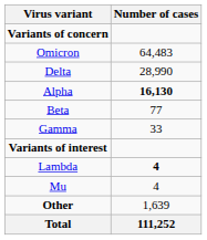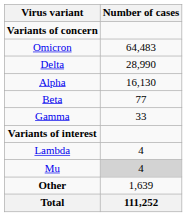Alpha | Number of cases: bold -> normal
Lambda | Number of cases: bold -> normal
Mu | Number of cases: no background -> lightgrey background
